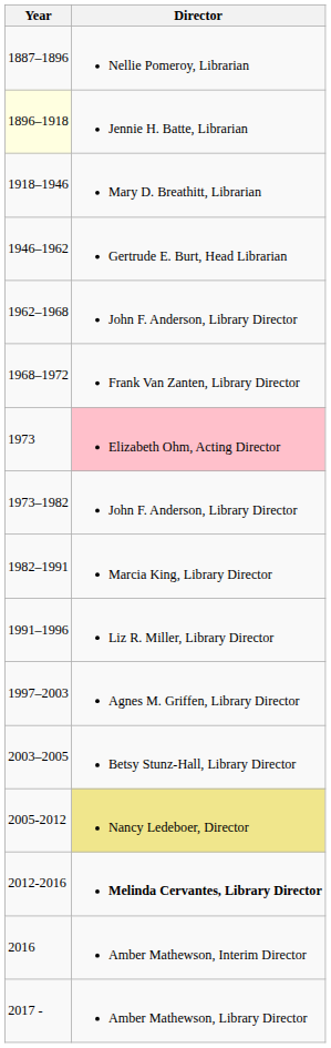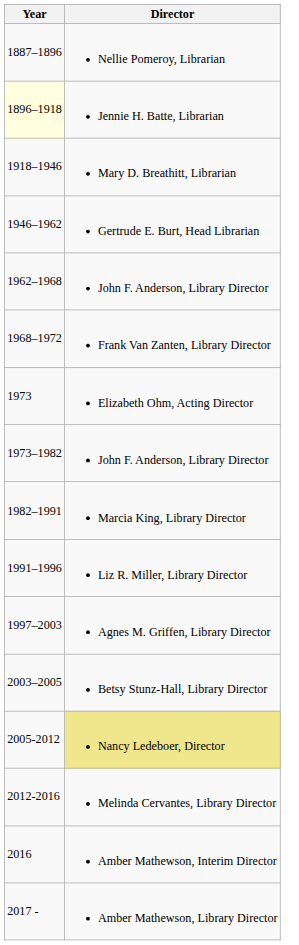row 8 | Director: pink background -> no background
row 15 | Director: bold -> normal
